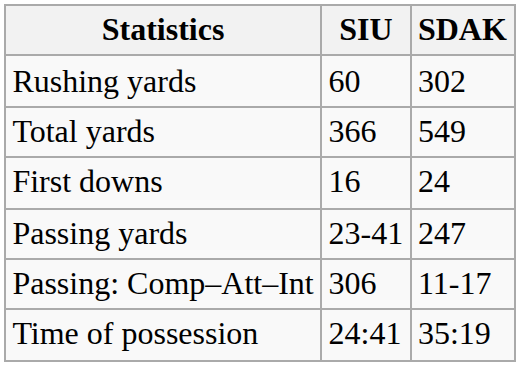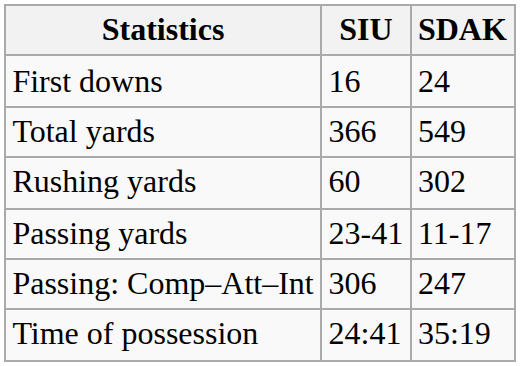rows swapped: First downs <-> Rushing yards
Passing yards | SDAK: 247 -> 11-17
Passing: Comp–Att–Int | SDAK: 11-17 -> 247
